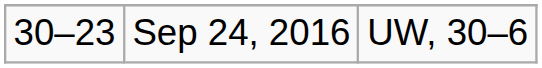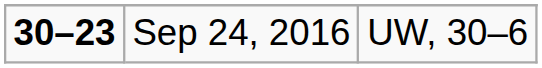Sep 24, 2016 | column 1: normal -> bold
